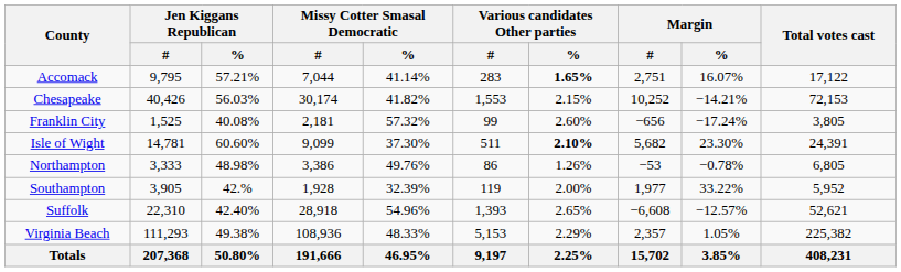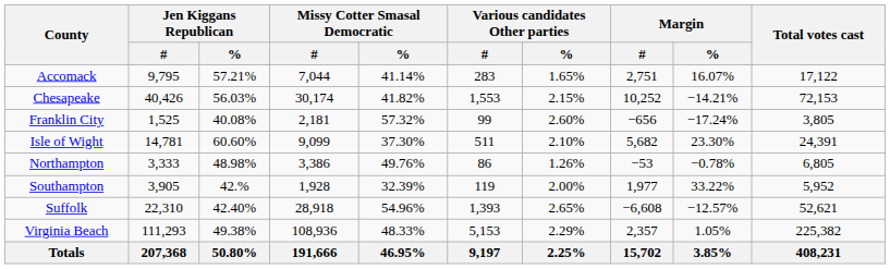Accomack | Various candidates Other parties / %: bold -> normal
Isle of Wight | Various candidates Other parties / %: bold -> normal
